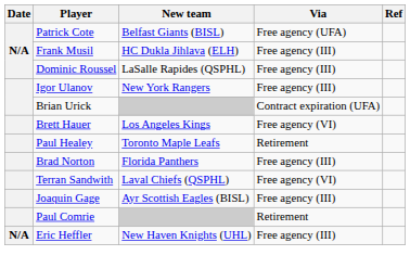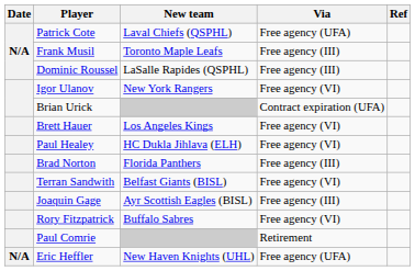Patrick Cote | New team: Belfast Giants (BISL) -> Laval Chiefs (QSPHL)
Frank Musil | New team: HC Dukla Jihlava (ELH) -> Toronto Maple Leafs
Igor Ulanov | Via: Free agency (III) -> Free agency (VI)
Paul Healey | New team: Toronto Maple Leafs -> HC Dukla Jihlava (ELH)
Paul Healey | Via: Retirement -> Free agency (VI)
Terran Sandwith | New team: Laval Chiefs (QSPHL) -> Belfast Giants (BISL)
+ row: Rory Fitzpatrick | Buffalo Sabres | Free agency (VI)
Eric Heffler | Via: Free agency (III) -> Free agency (UFA)
